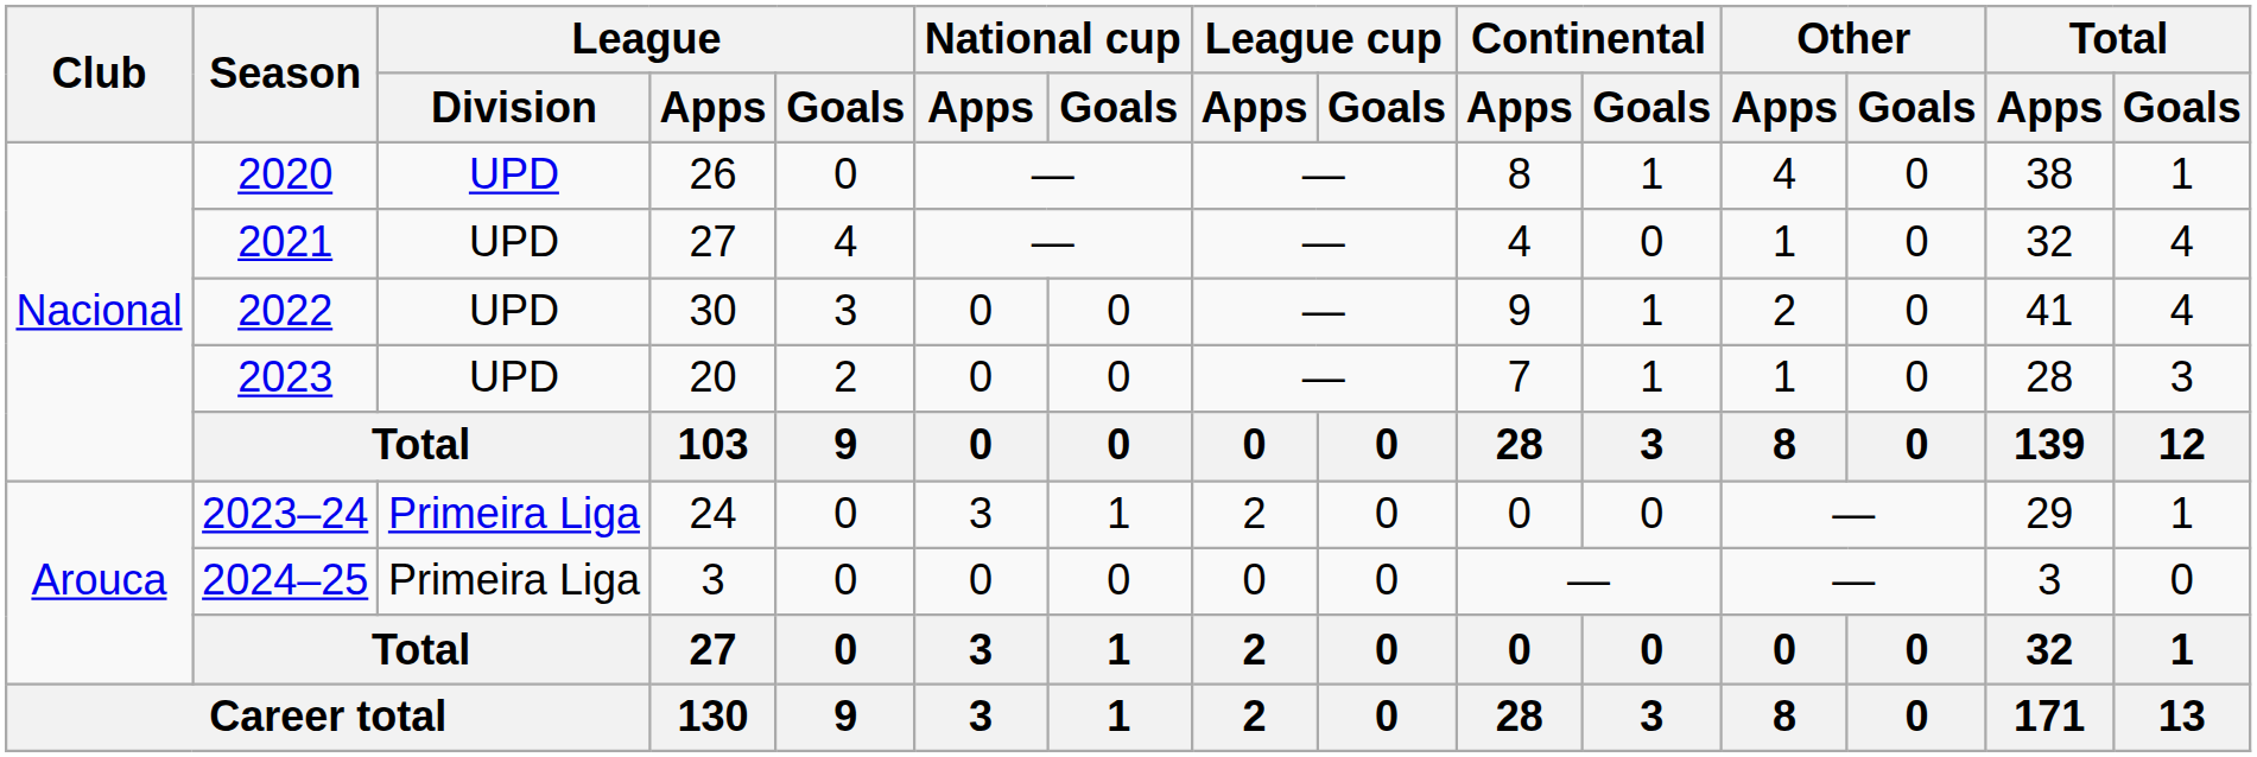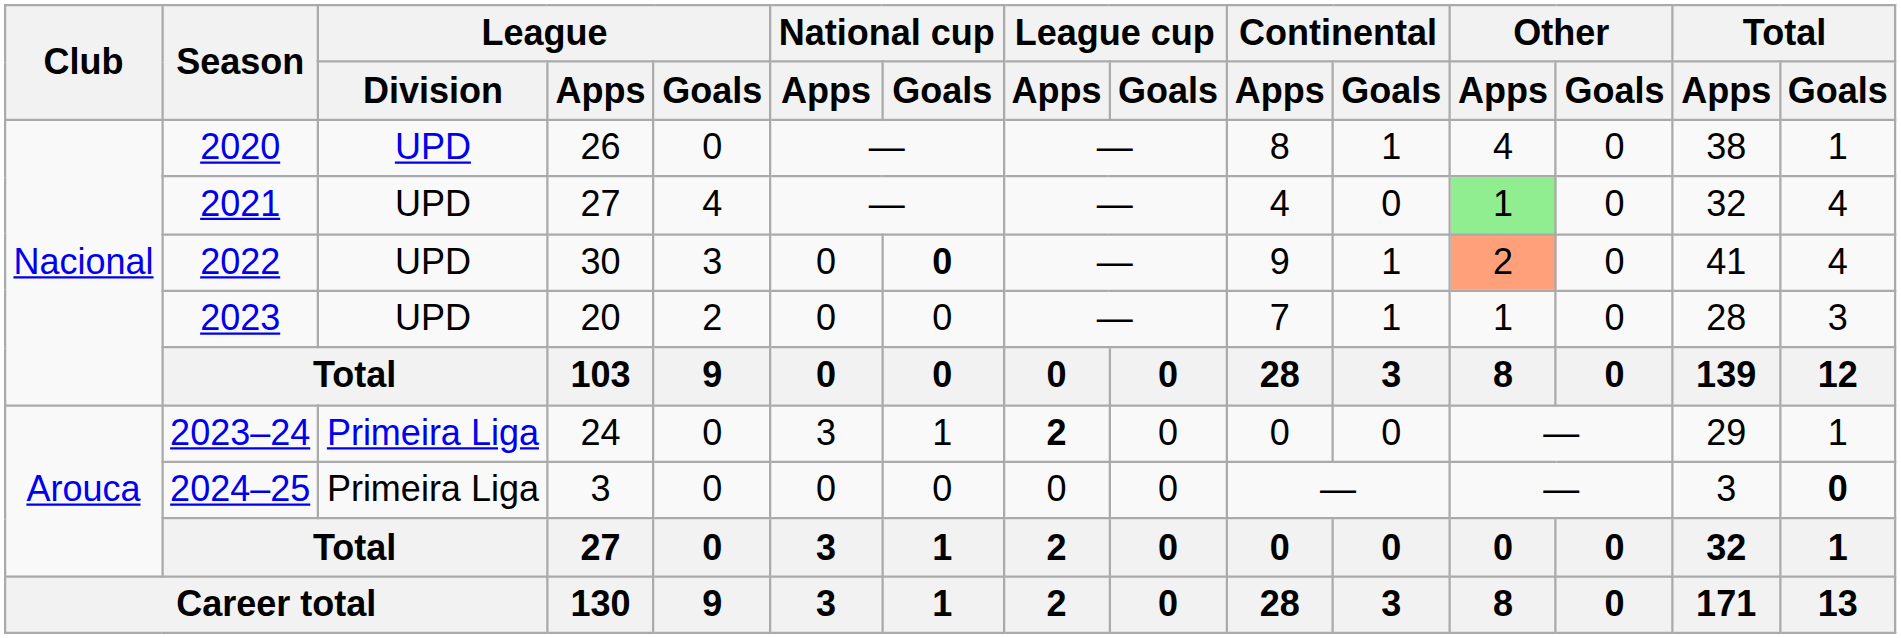2021 | Other / Apps: no background -> lightgreen background
2022 | National cup / Goals: normal -> bold
2022 | Other / Apps: no background -> lightsalmon background
2023–24 | League cup / Apps: normal -> bold
2024–25 | Total / Goals: normal -> bold
